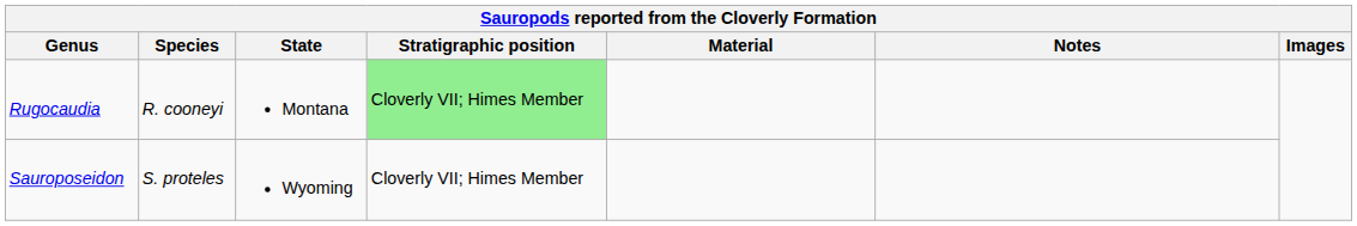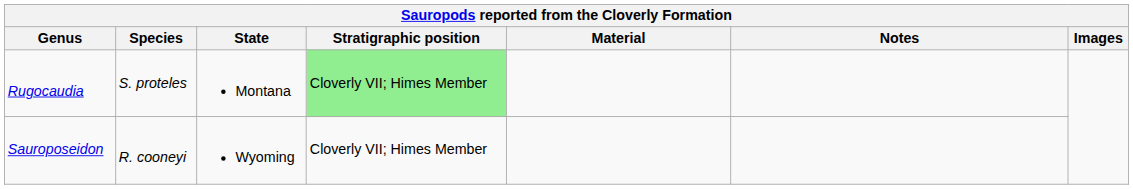Rugocaudia | Species: R. cooneyi -> S. proteles
Sauroposeidon | Species: S. proteles -> R. cooneyi
